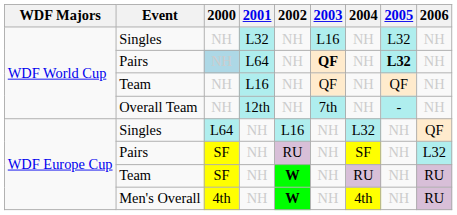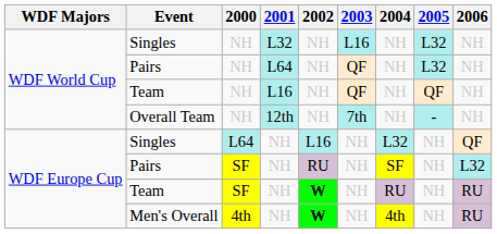Pairs / L64 | 2000: lightblue background -> no background
Pairs / L64 | 2003: bold -> normal
Pairs / L64 | 2005: bold -> normal
